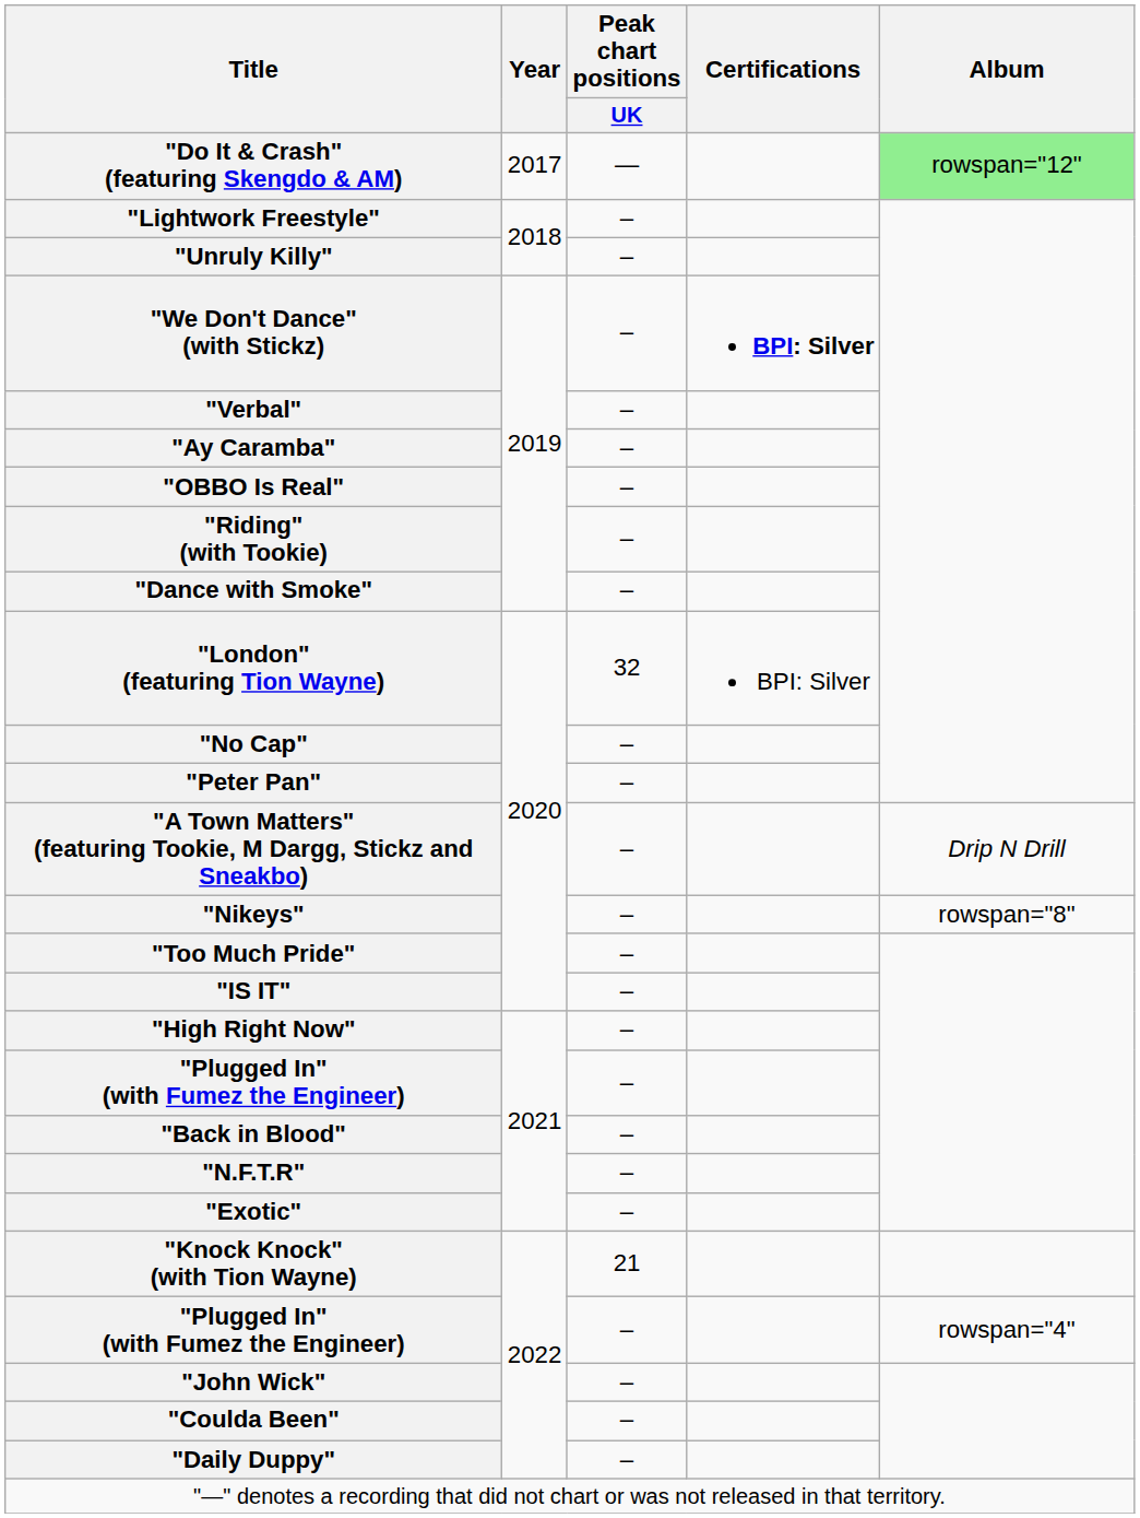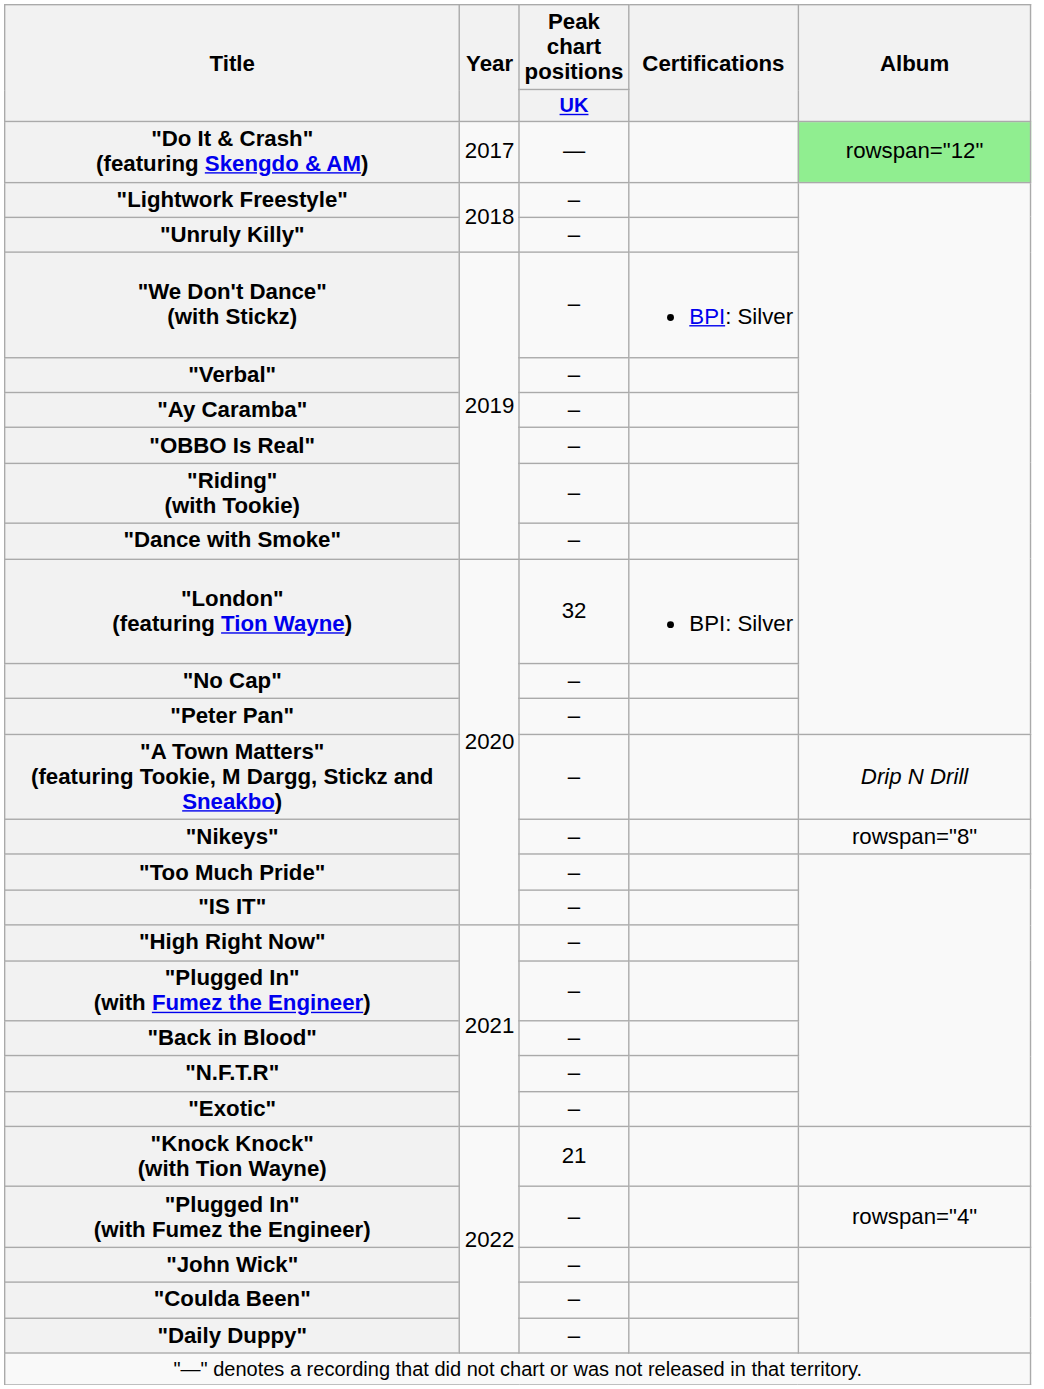"We Don't Dance" (with Stickz) | Certifications: bold -> normal
